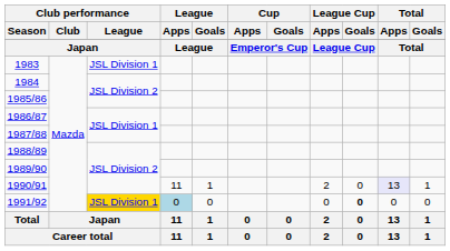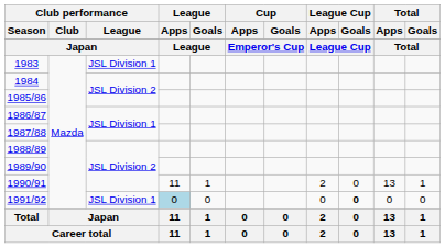1990/91 | Total / Apps: lavender background -> no background
1991/92 | Club performance / League: gold background -> no background
